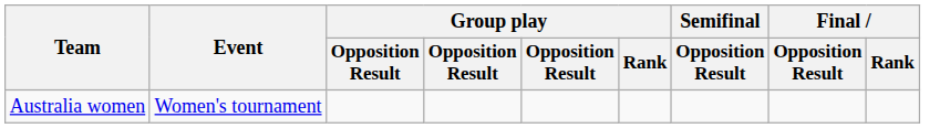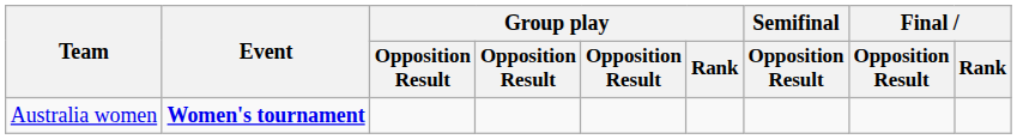Australia women | Event: normal -> bold
